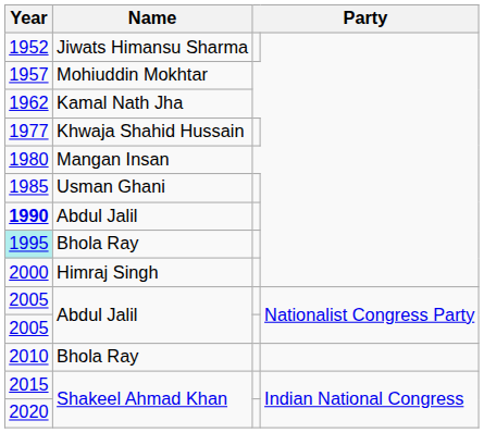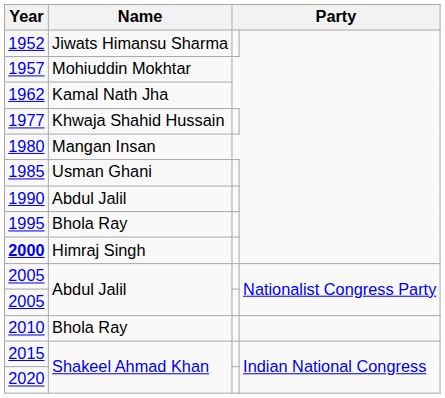1990 | Year: bold -> normal
1995 | Year: paleturquoise background -> no background
2000 | Year: normal -> bold
